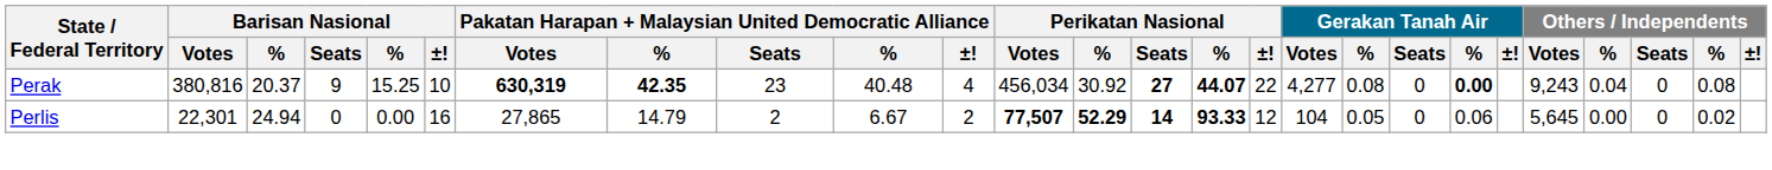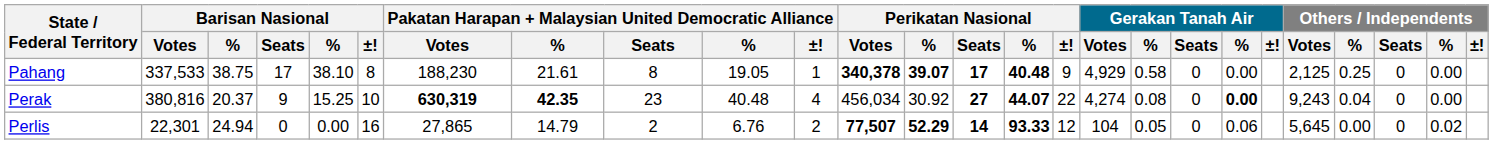+ row: Pahang | 337,533 | 38.75 | 17 | 38.10 | 8 | 188,230 | 21.61 | 8 | 19.05 | 1 | 340,378 | 39.07 | 17 | 40.48 | 9 | 4,929 | 0.58 | 0 | 0.00 | 2,125 | 0.25 | 0 | 0.00
Perak | Gerakan Tanah Air / Votes: 4,277 -> 4,274
Perak | column 25: 0.08 -> 0.00
Perlis | column 10: 6.67 -> 6.76
